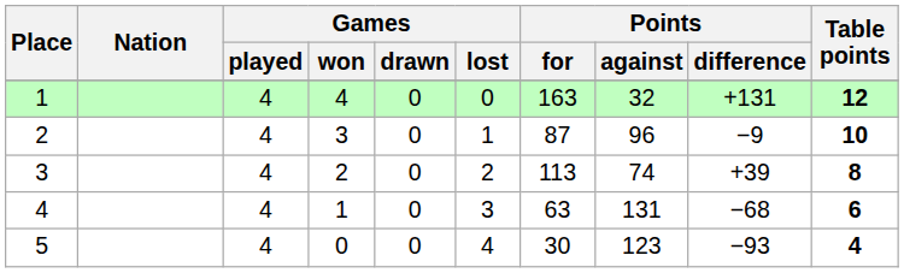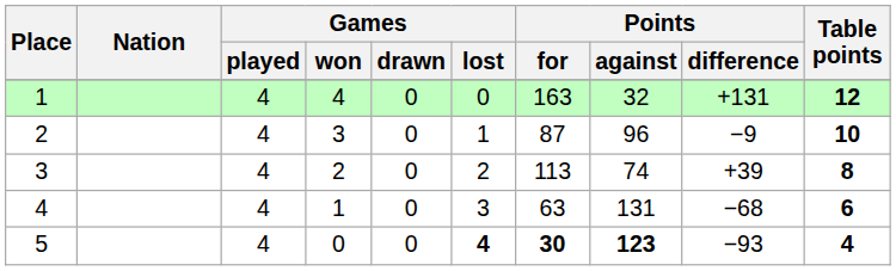5 | Games / lost: normal -> bold
5 | Points / for: normal -> bold
5 | Points / against: normal -> bold
